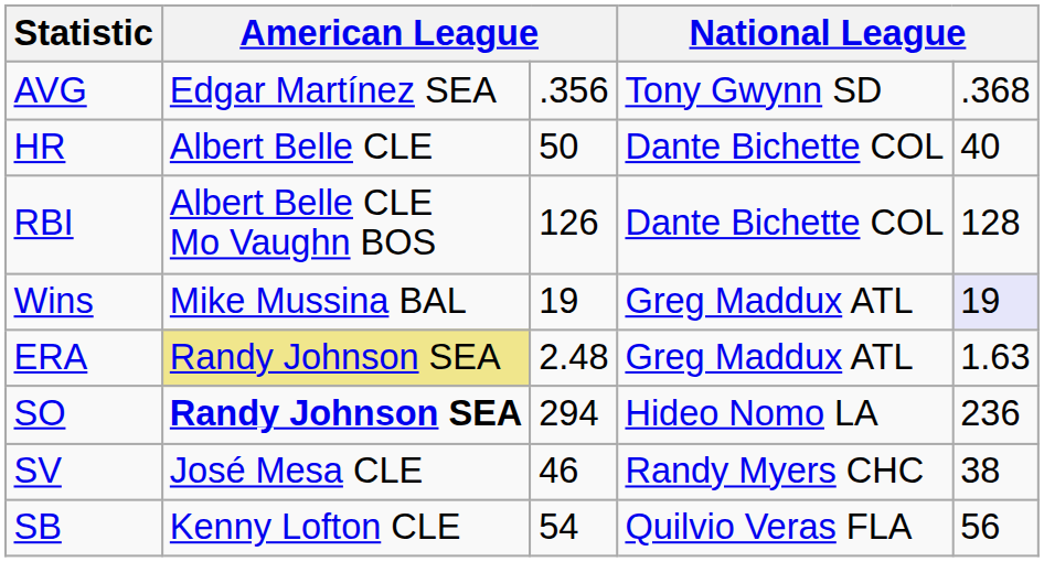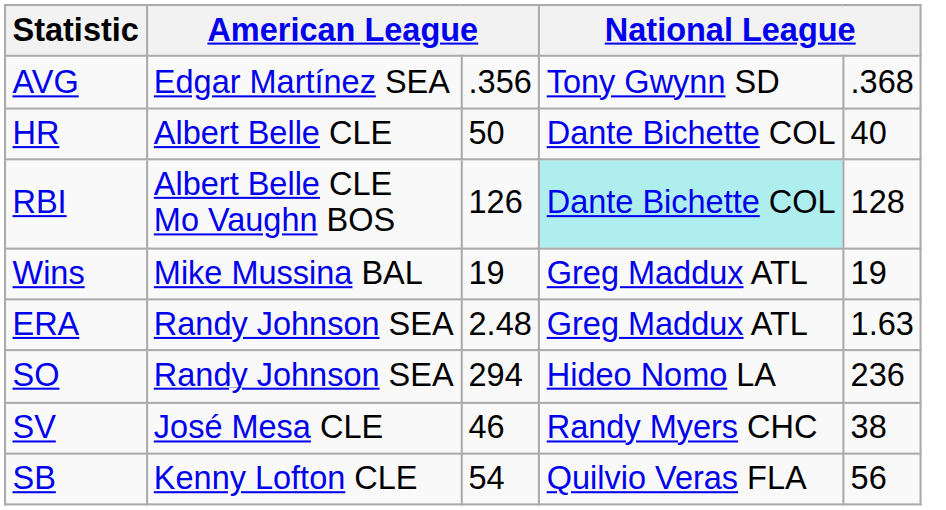RBI | column 4: no background -> paleturquoise background
Wins | column 5: lavender background -> no background
ERA | column 2: khaki background -> no background
SO | column 2: bold -> normal
